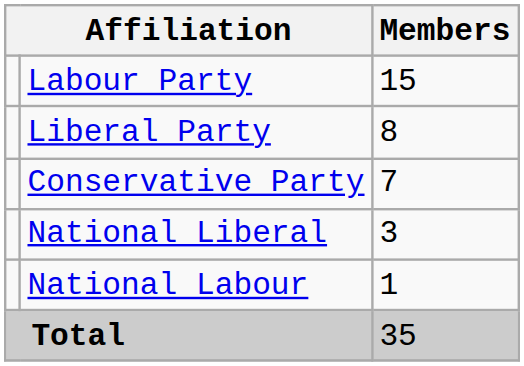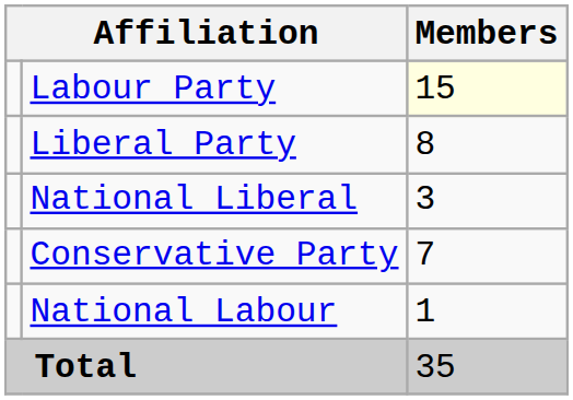Labour Party | Members: no background -> lightyellow background
rows swapped: Conservative Party <-> National Liberal
